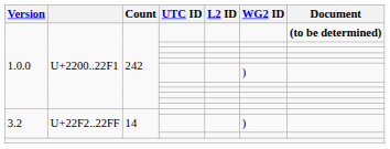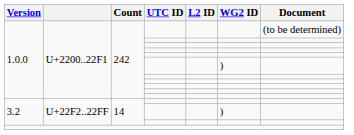row 2 | Document: bold -> normal
